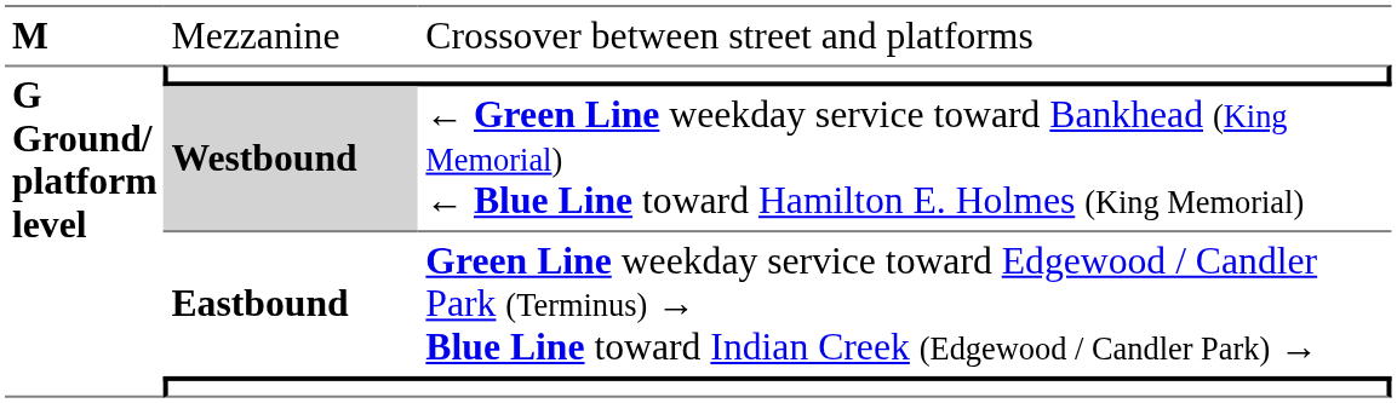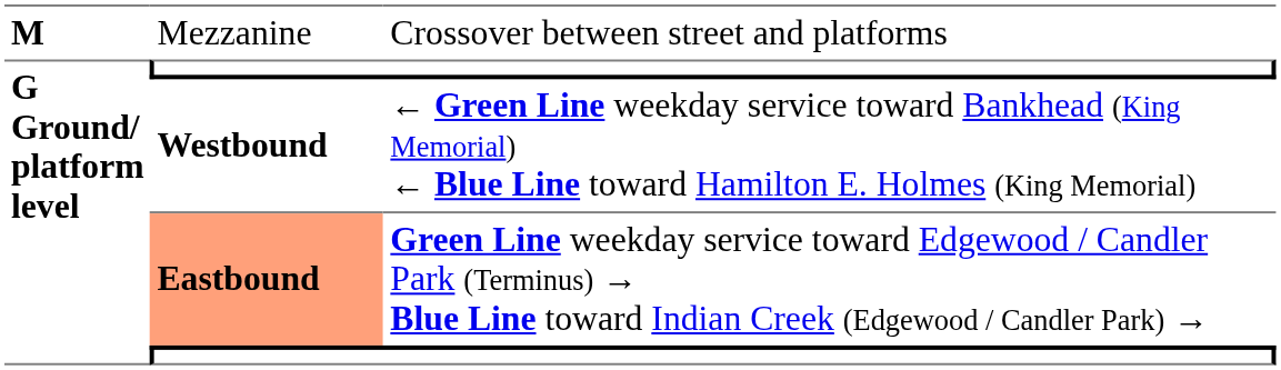Westbound | column 2: lightgrey background -> no background
Eastbound | column 2: no background -> lightsalmon background
